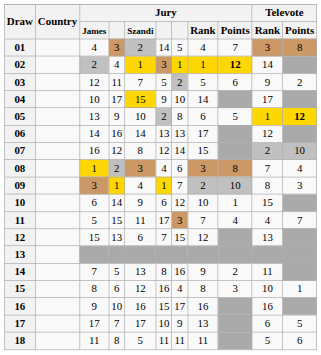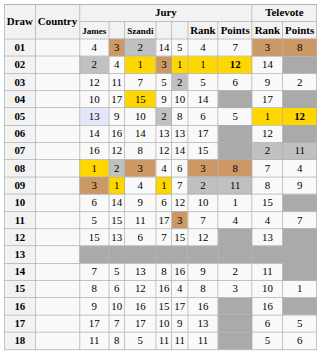05 | Jury / James: no background -> lavender background
07 | Televote / Points: 10 -> 11
09 | Jury / Points: 10 -> 11
09 | Televote / Points: 3 -> 9
